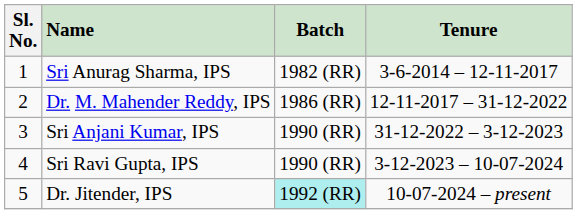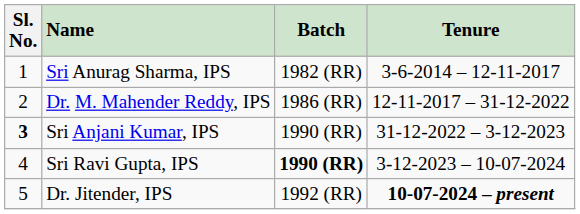Sri Anjani Kumar, IPS | column 1: normal -> bold
Sri Ravi Gupta, IPS | column 3: normal -> bold
Dr. Jitender, IPS | column 3: paleturquoise background -> no background
Dr. Jitender, IPS | column 4: normal -> bold
